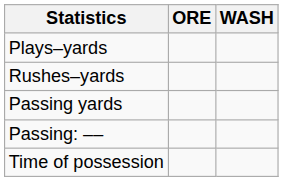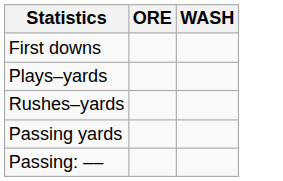+ row: First downs
- row: Time of possession
